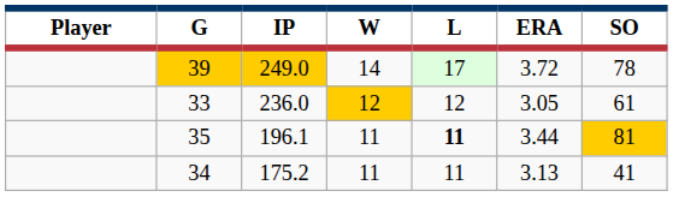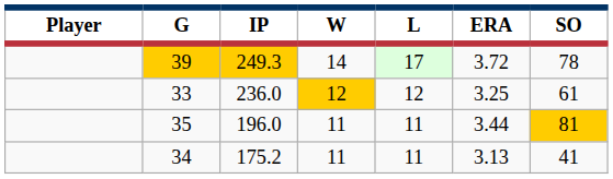39 | IP: 249.0 -> 249.3
33 | ERA: 3.05 -> 3.25
35 | IP: 196.1 -> 196.0
35 | L: bold -> normal
